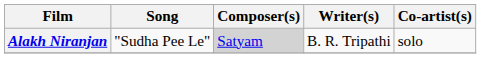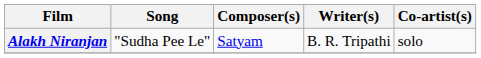Alakh Niranjan | Composer(s): lightgrey background -> no background
